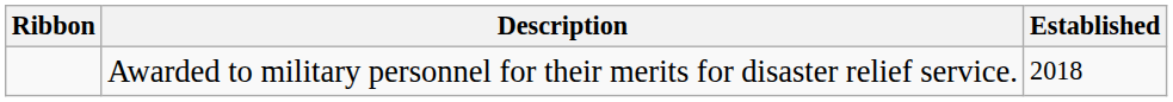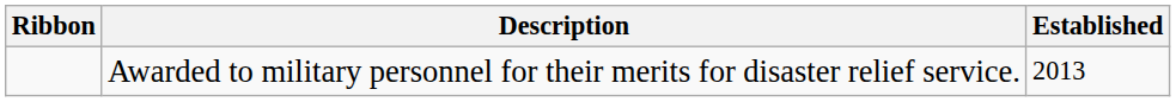row 2 | Established: 2018 -> 2013
